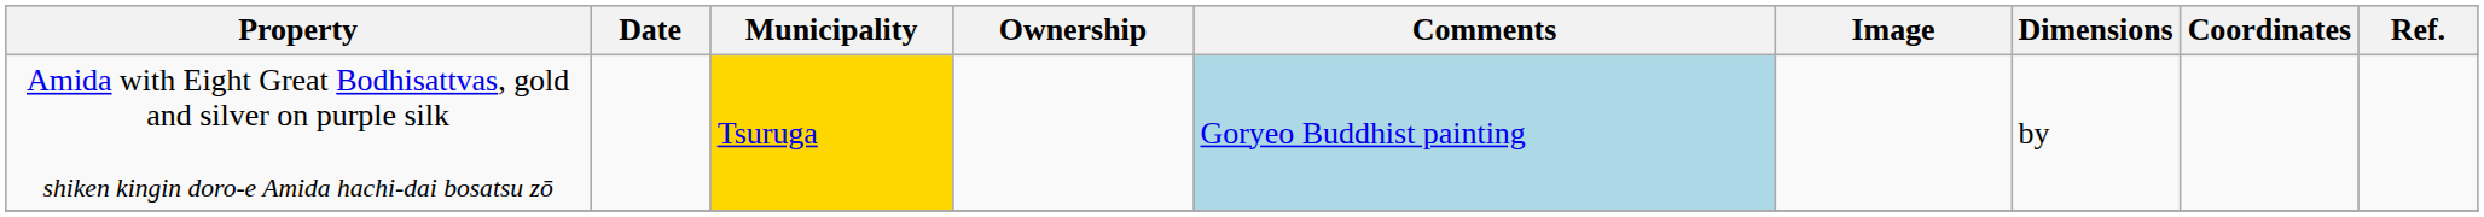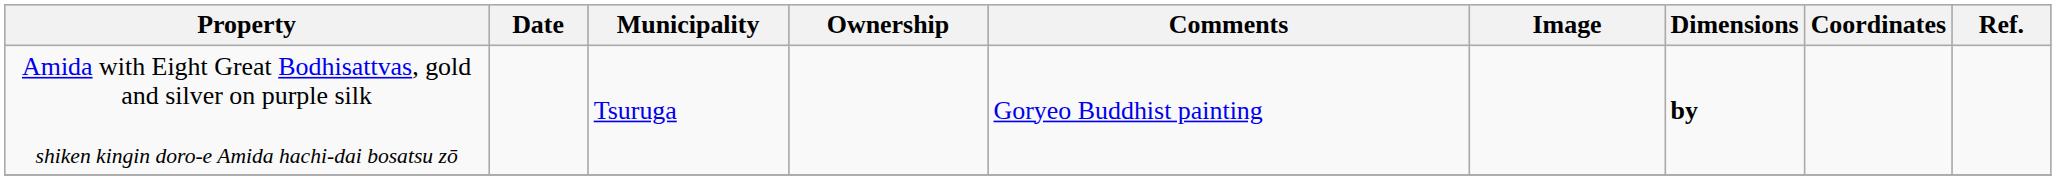row 2 | Municipality: gold background -> no background
row 2 | Comments: lightblue background -> no background
row 2 | Dimensions: normal -> bold
